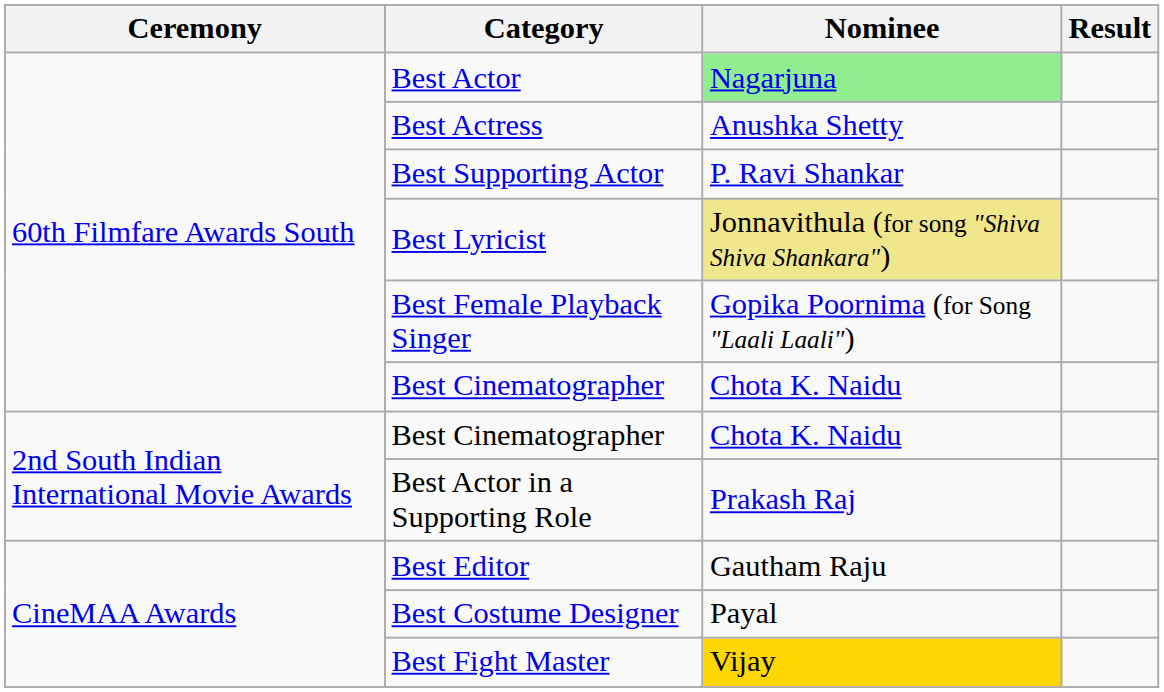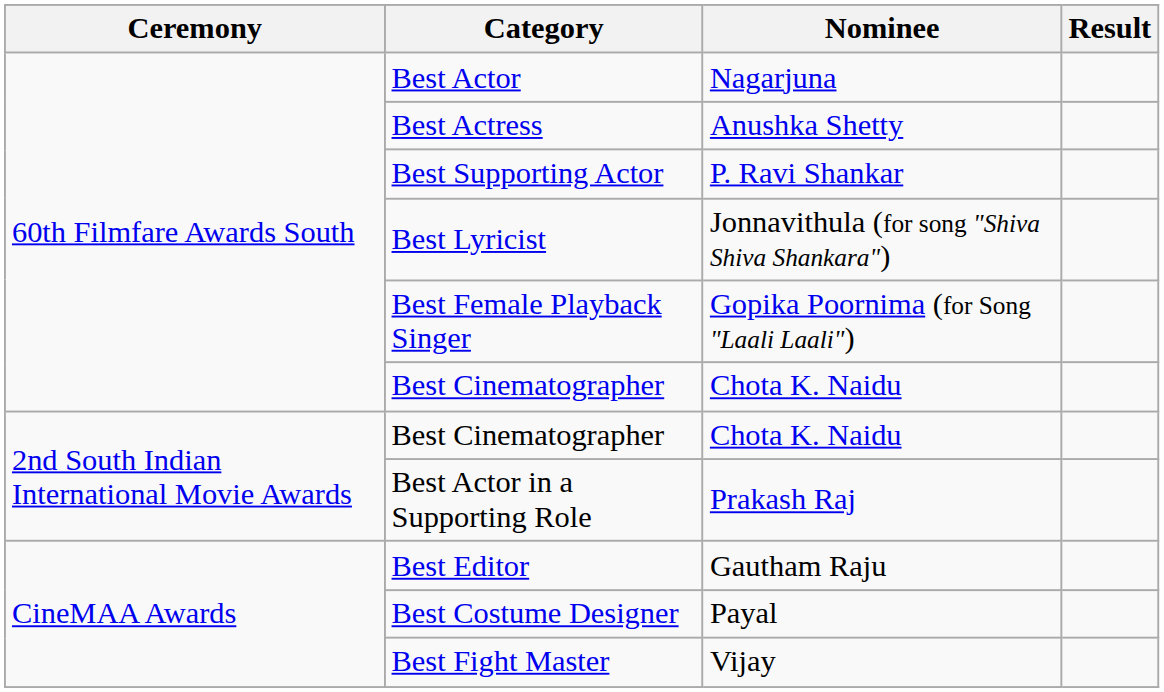Best Actor | Nominee: lightgreen background -> no background
Best Lyricist | Nominee: khaki background -> no background
Best Fight Master | Nominee: gold background -> no background
